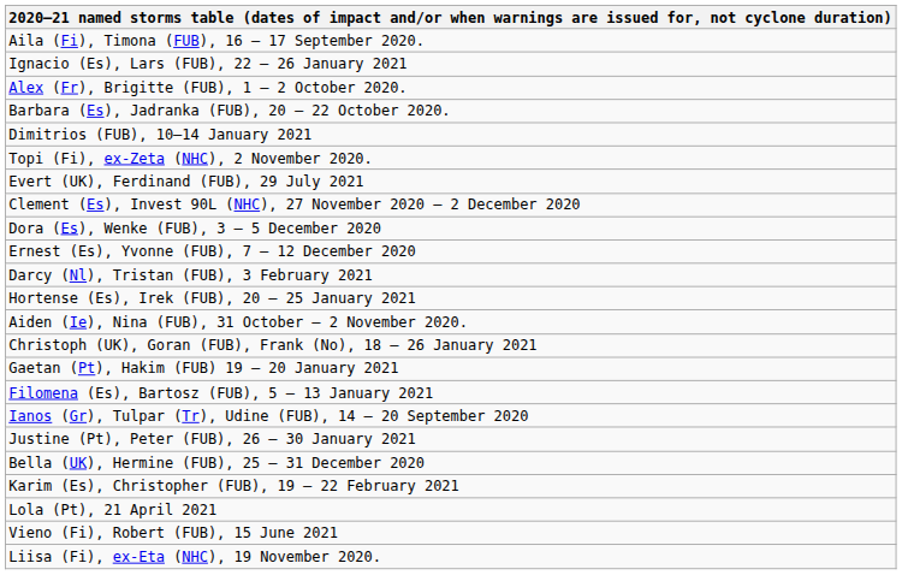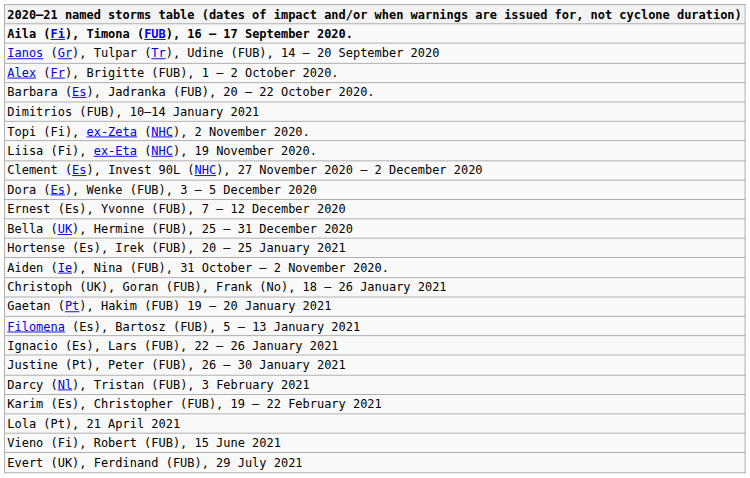row 2 | column 1: normal -> bold
row 3 | column 1: Ignacio (Es), Lars (FUB), 22 – 26 January 2021 -> Ianos (Gr), Tulpar (Tr), Udine (FUB), 14 – 20 September 2020
row 8 | column 1: Evert (UK), Ferdinand (FUB), 29 July 2021 -> Liisa (Fi), ex-Eta (NHC), 19 November 2020.
row 12 | column 1: Darcy (Nl), Tristan (FUB), 3 February 2021 -> Bella (UK), Hermine (FUB), 25 – 31 December 2020
row 18 | column 1: Ianos (Gr), Tulpar (Tr), Udine (FUB), 14 – 20 September 2020 -> Ignacio (Es), Lars (FUB), 22 – 26 January 2021
row 20 | column 1: Bella (UK), Hermine (FUB), 25 – 31 December 2020 -> Darcy (Nl), Tristan (FUB), 3 February 2021
row 24 | column 1: Liisa (Fi), ex-Eta (NHC), 19 November 2020. -> Evert (UK), Ferdinand (FUB), 29 July 2021
